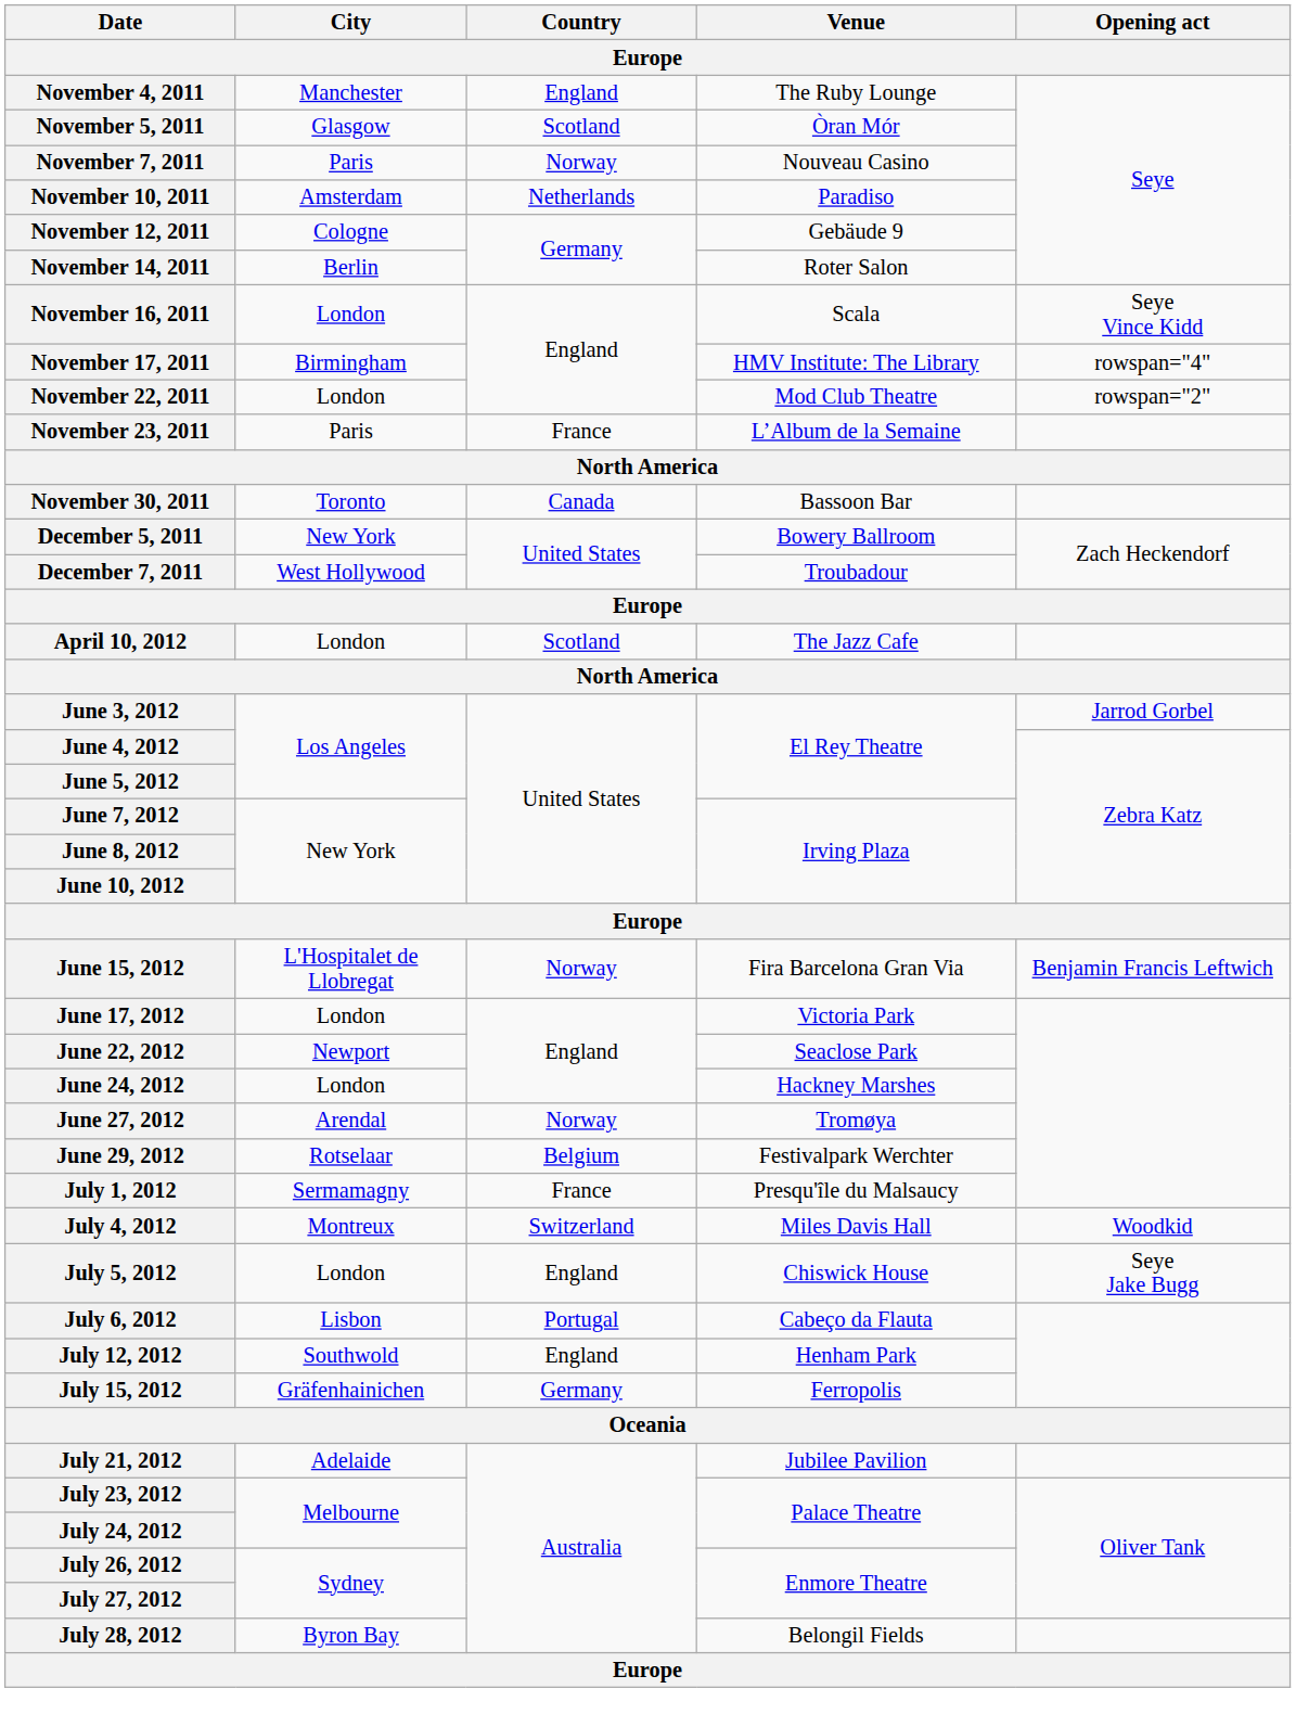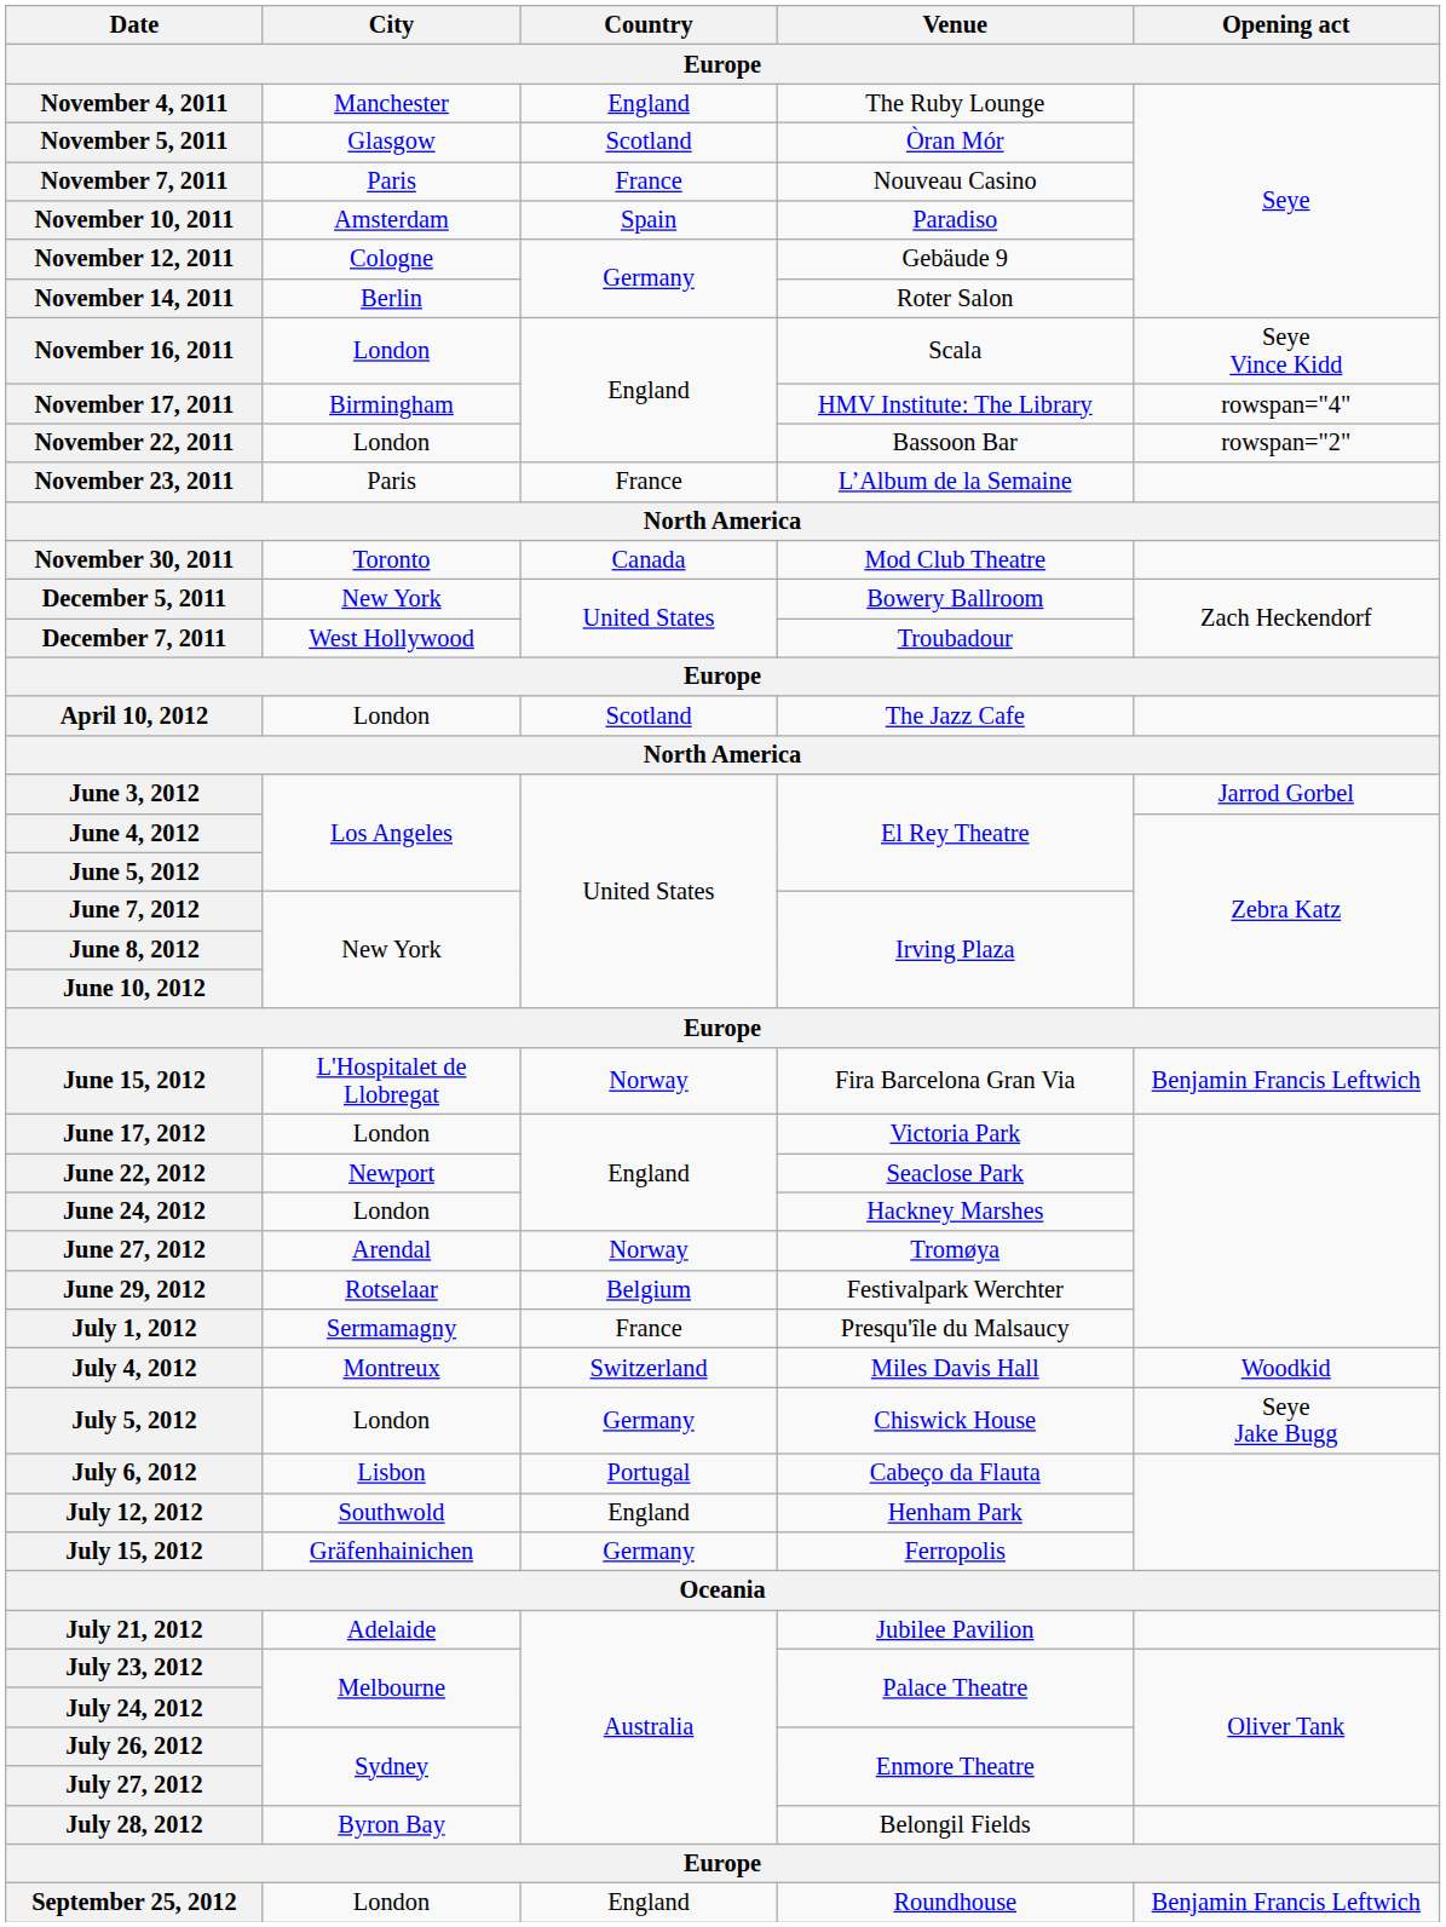November 7, 2011 | Country: Norway -> France
November 10, 2011 | Country: Netherlands -> Spain
November 22, 2011 | Venue: Mod Club Theatre -> Bassoon Bar
November 30, 2011 | Venue: Bassoon Bar -> Mod Club Theatre
July 5, 2012 | Country: England -> Germany
+ row: September 25, 2012 | London | England | Roundhouse | Benjamin Francis Leftwich
